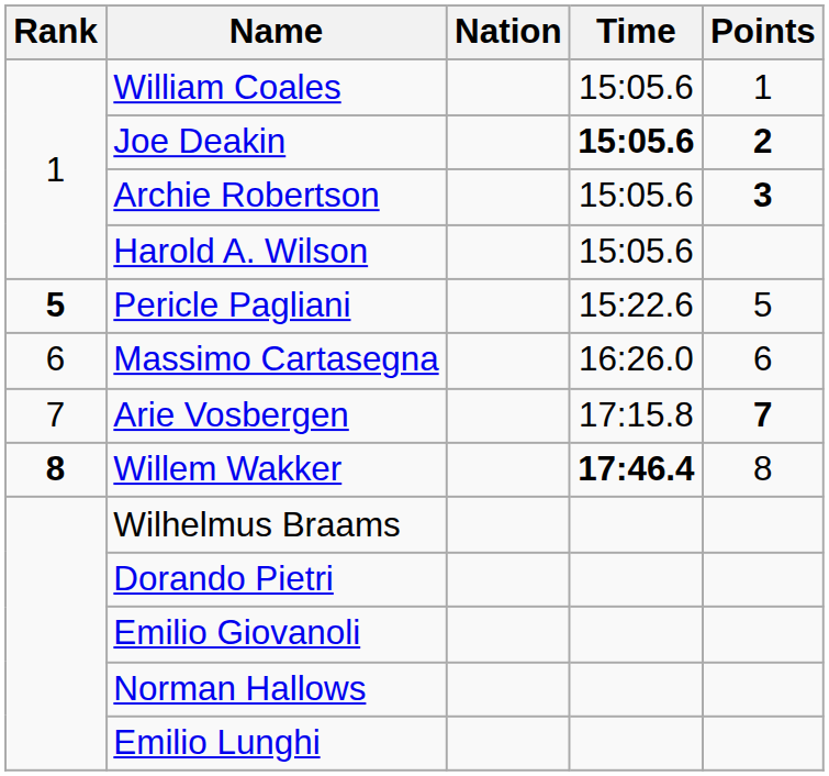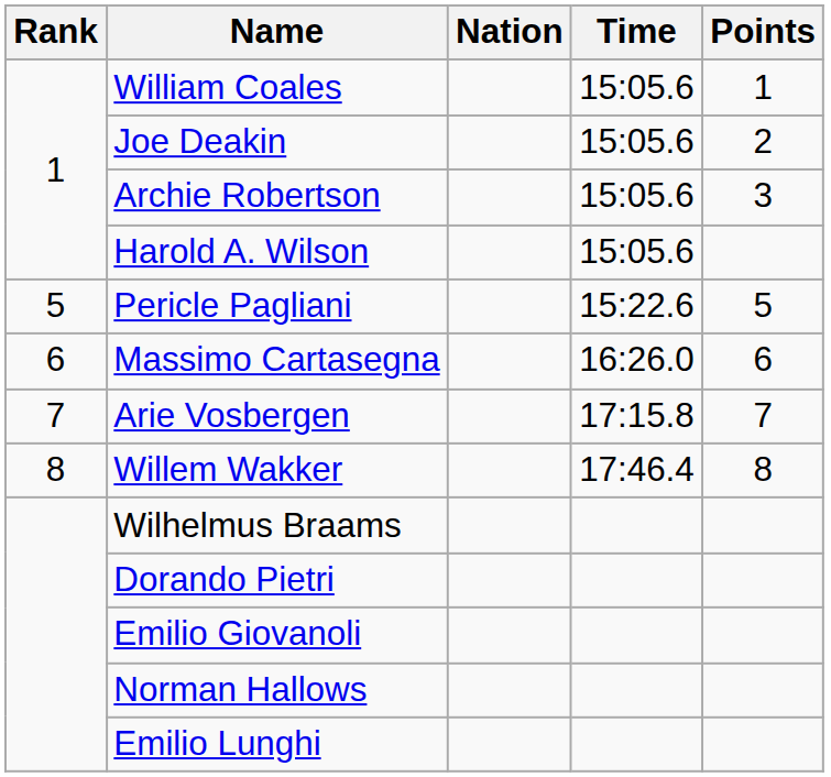Joe Deakin | Time: bold -> normal
Joe Deakin | Points: bold -> normal
Archie Robertson | Points: bold -> normal
Pericle Pagliani | Rank: bold -> normal
Arie Vosbergen | Points: bold -> normal
Willem Wakker | Rank: bold -> normal
Willem Wakker | Time: bold -> normal
